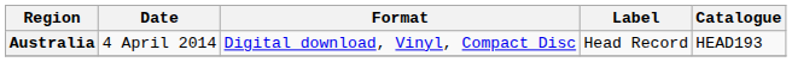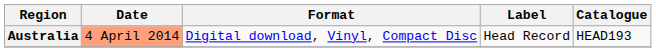Australia | Date: no background -> lightsalmon background
